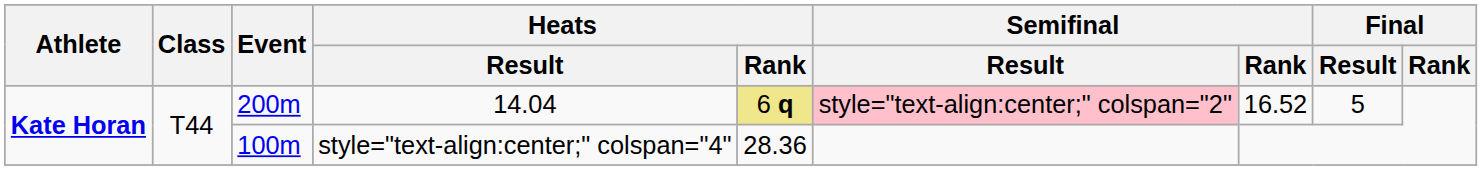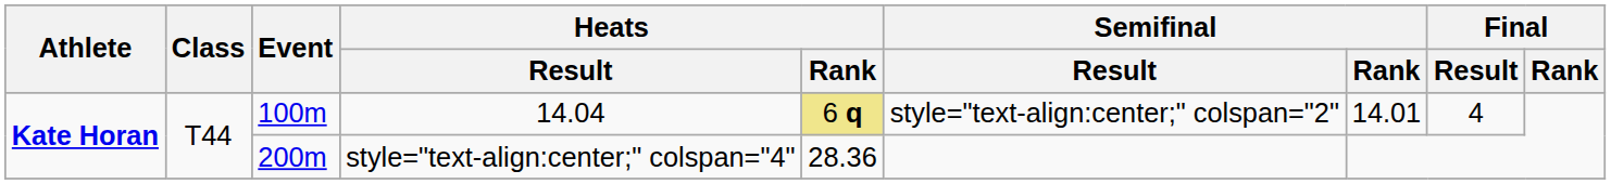14.04 | Event: 200m -> 100m
14.04 | Semifinal / Result: pink background -> no background
14.04 | Semifinal / Rank: 16.52 -> 14.01
14.04 | Final / Result: 5 -> 4
style="text-align:center;" colspan="4" | Event: 100m -> 200m
